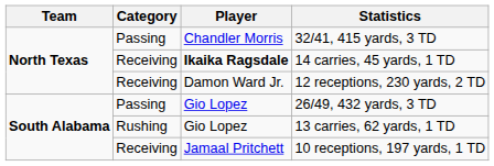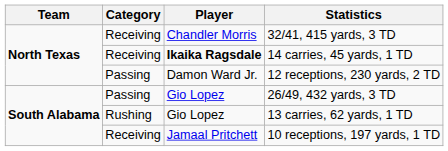32/41, 415 yards, 3 TD | Category: Passing -> Receiving
12 receptions, 230 yards, 2 TD | Category: Receiving -> Passing
